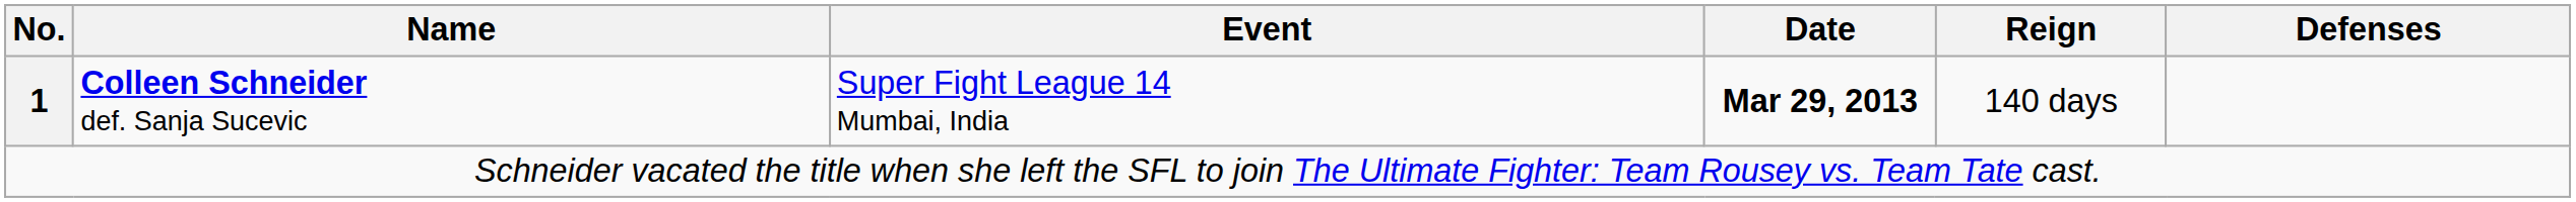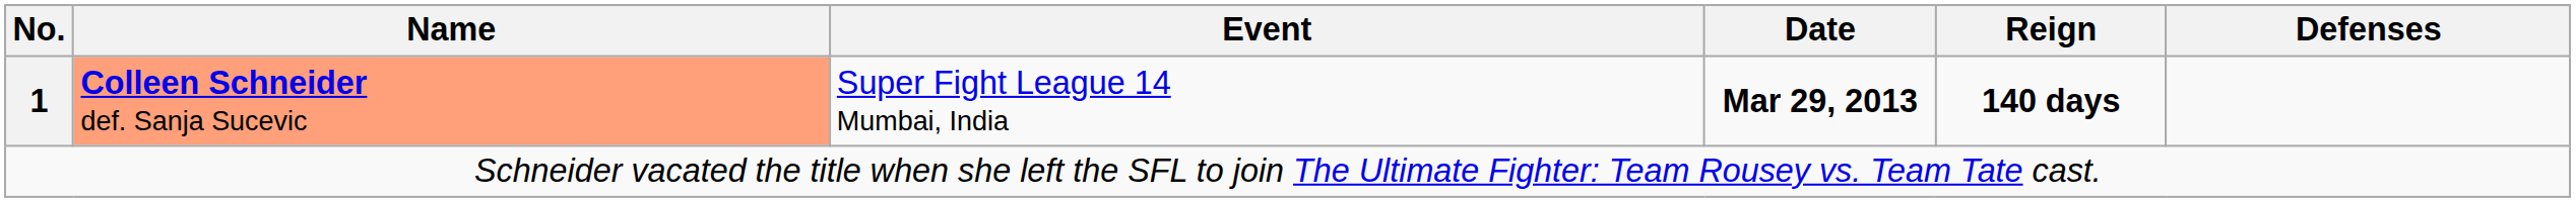1 | Name: no background -> lightsalmon background
1 | Reign: normal -> bold
